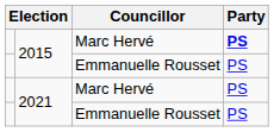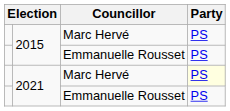2015 / Marc Hervé | Party: bold -> normal
2021 / Marc Hervé | Party: no background -> lightyellow background
